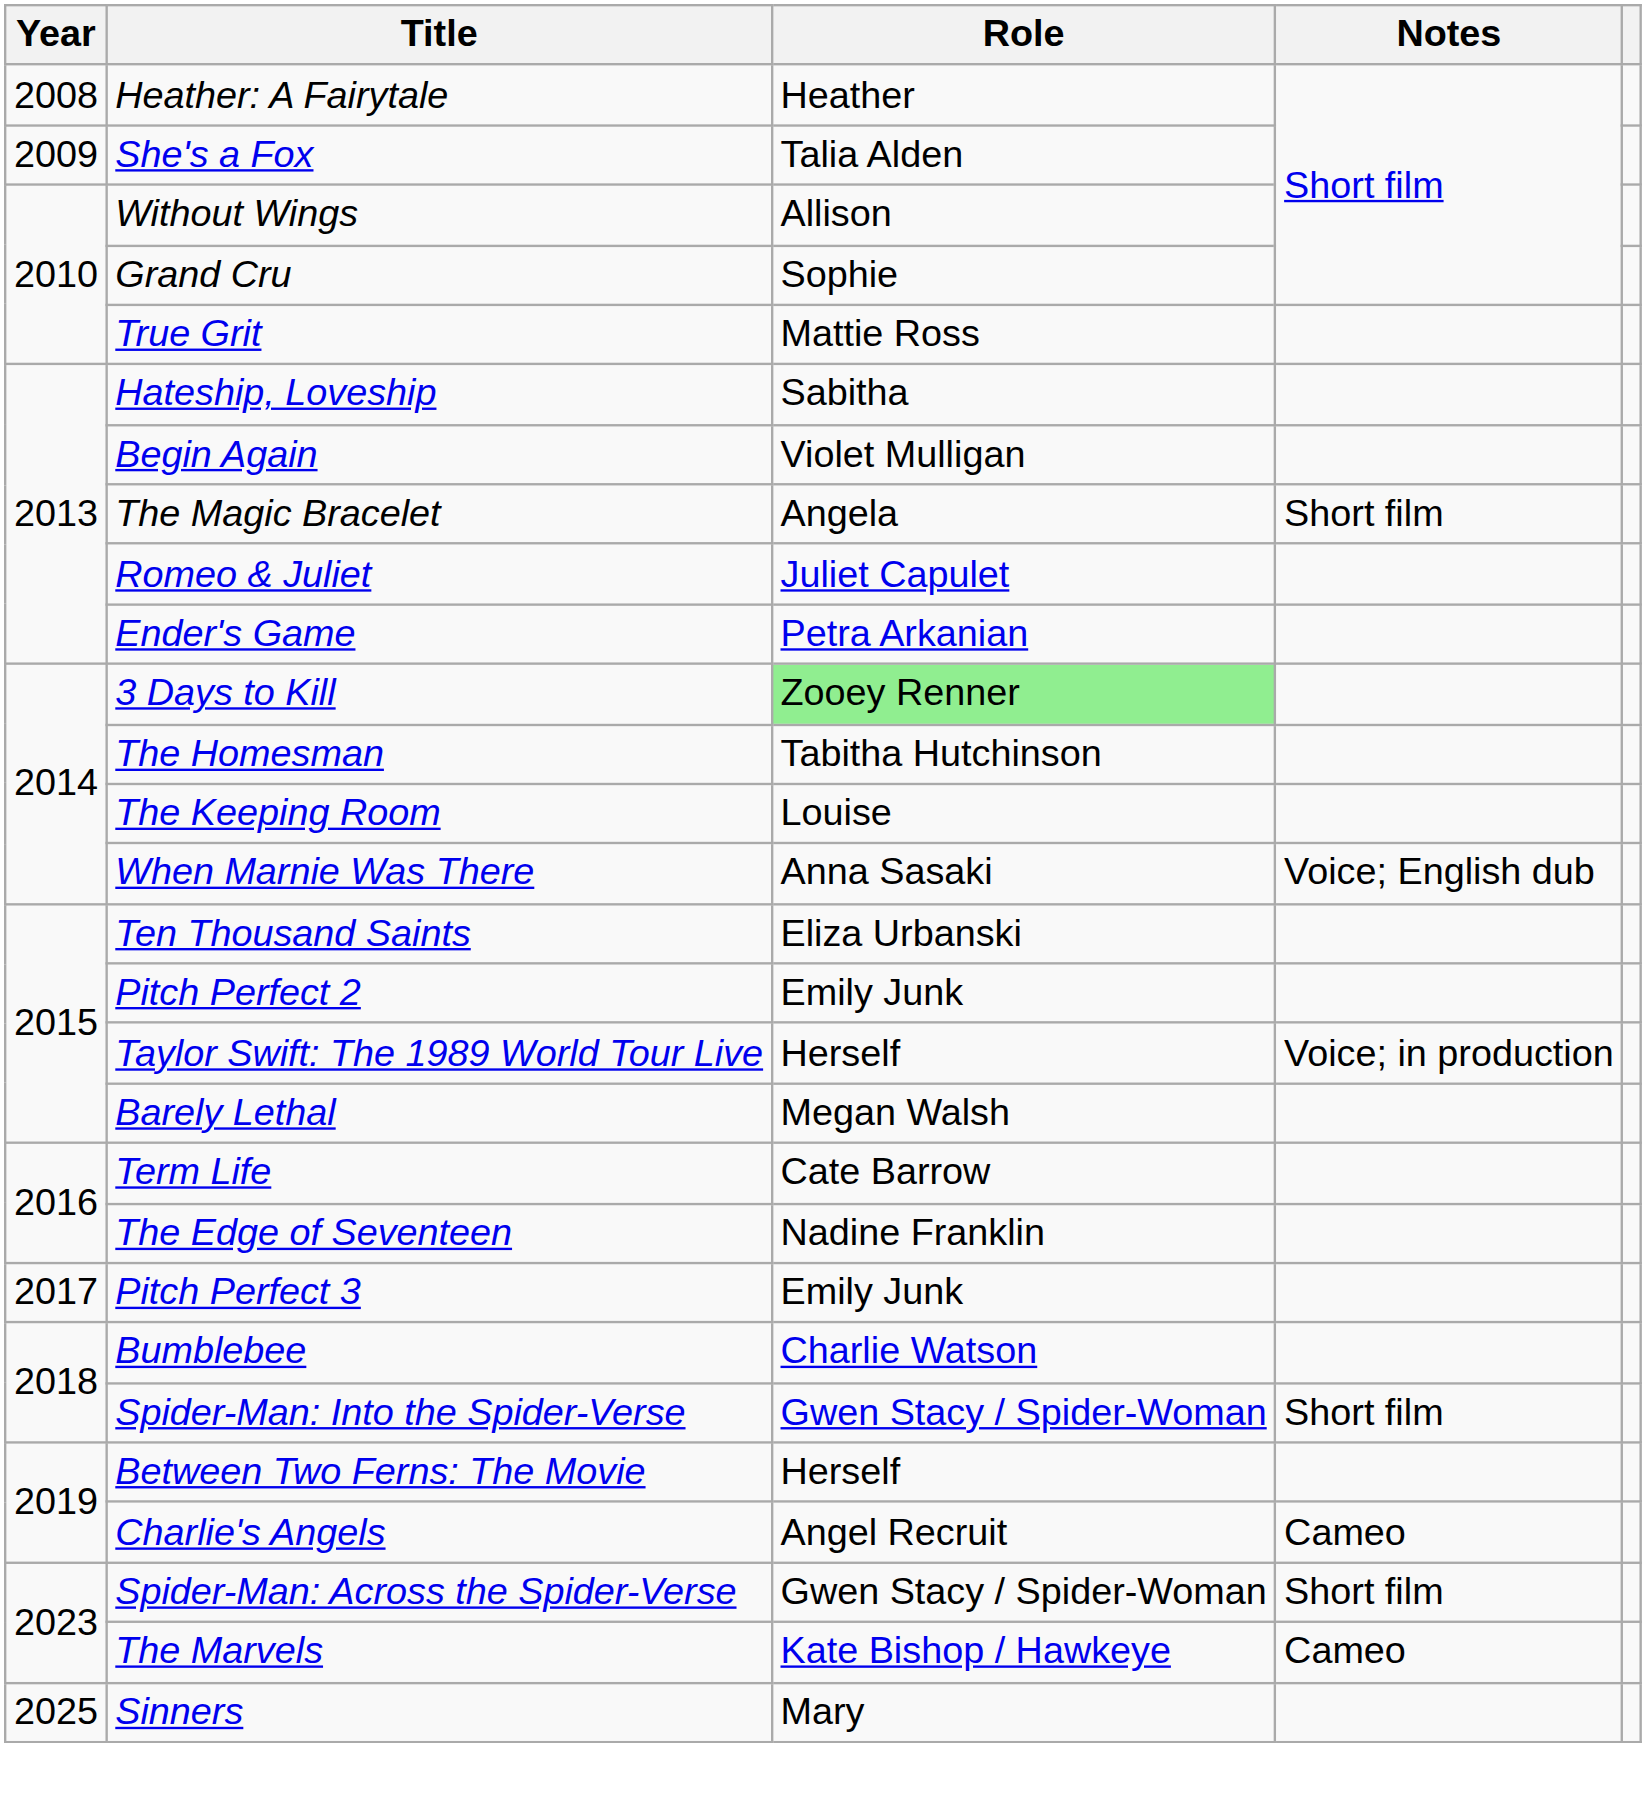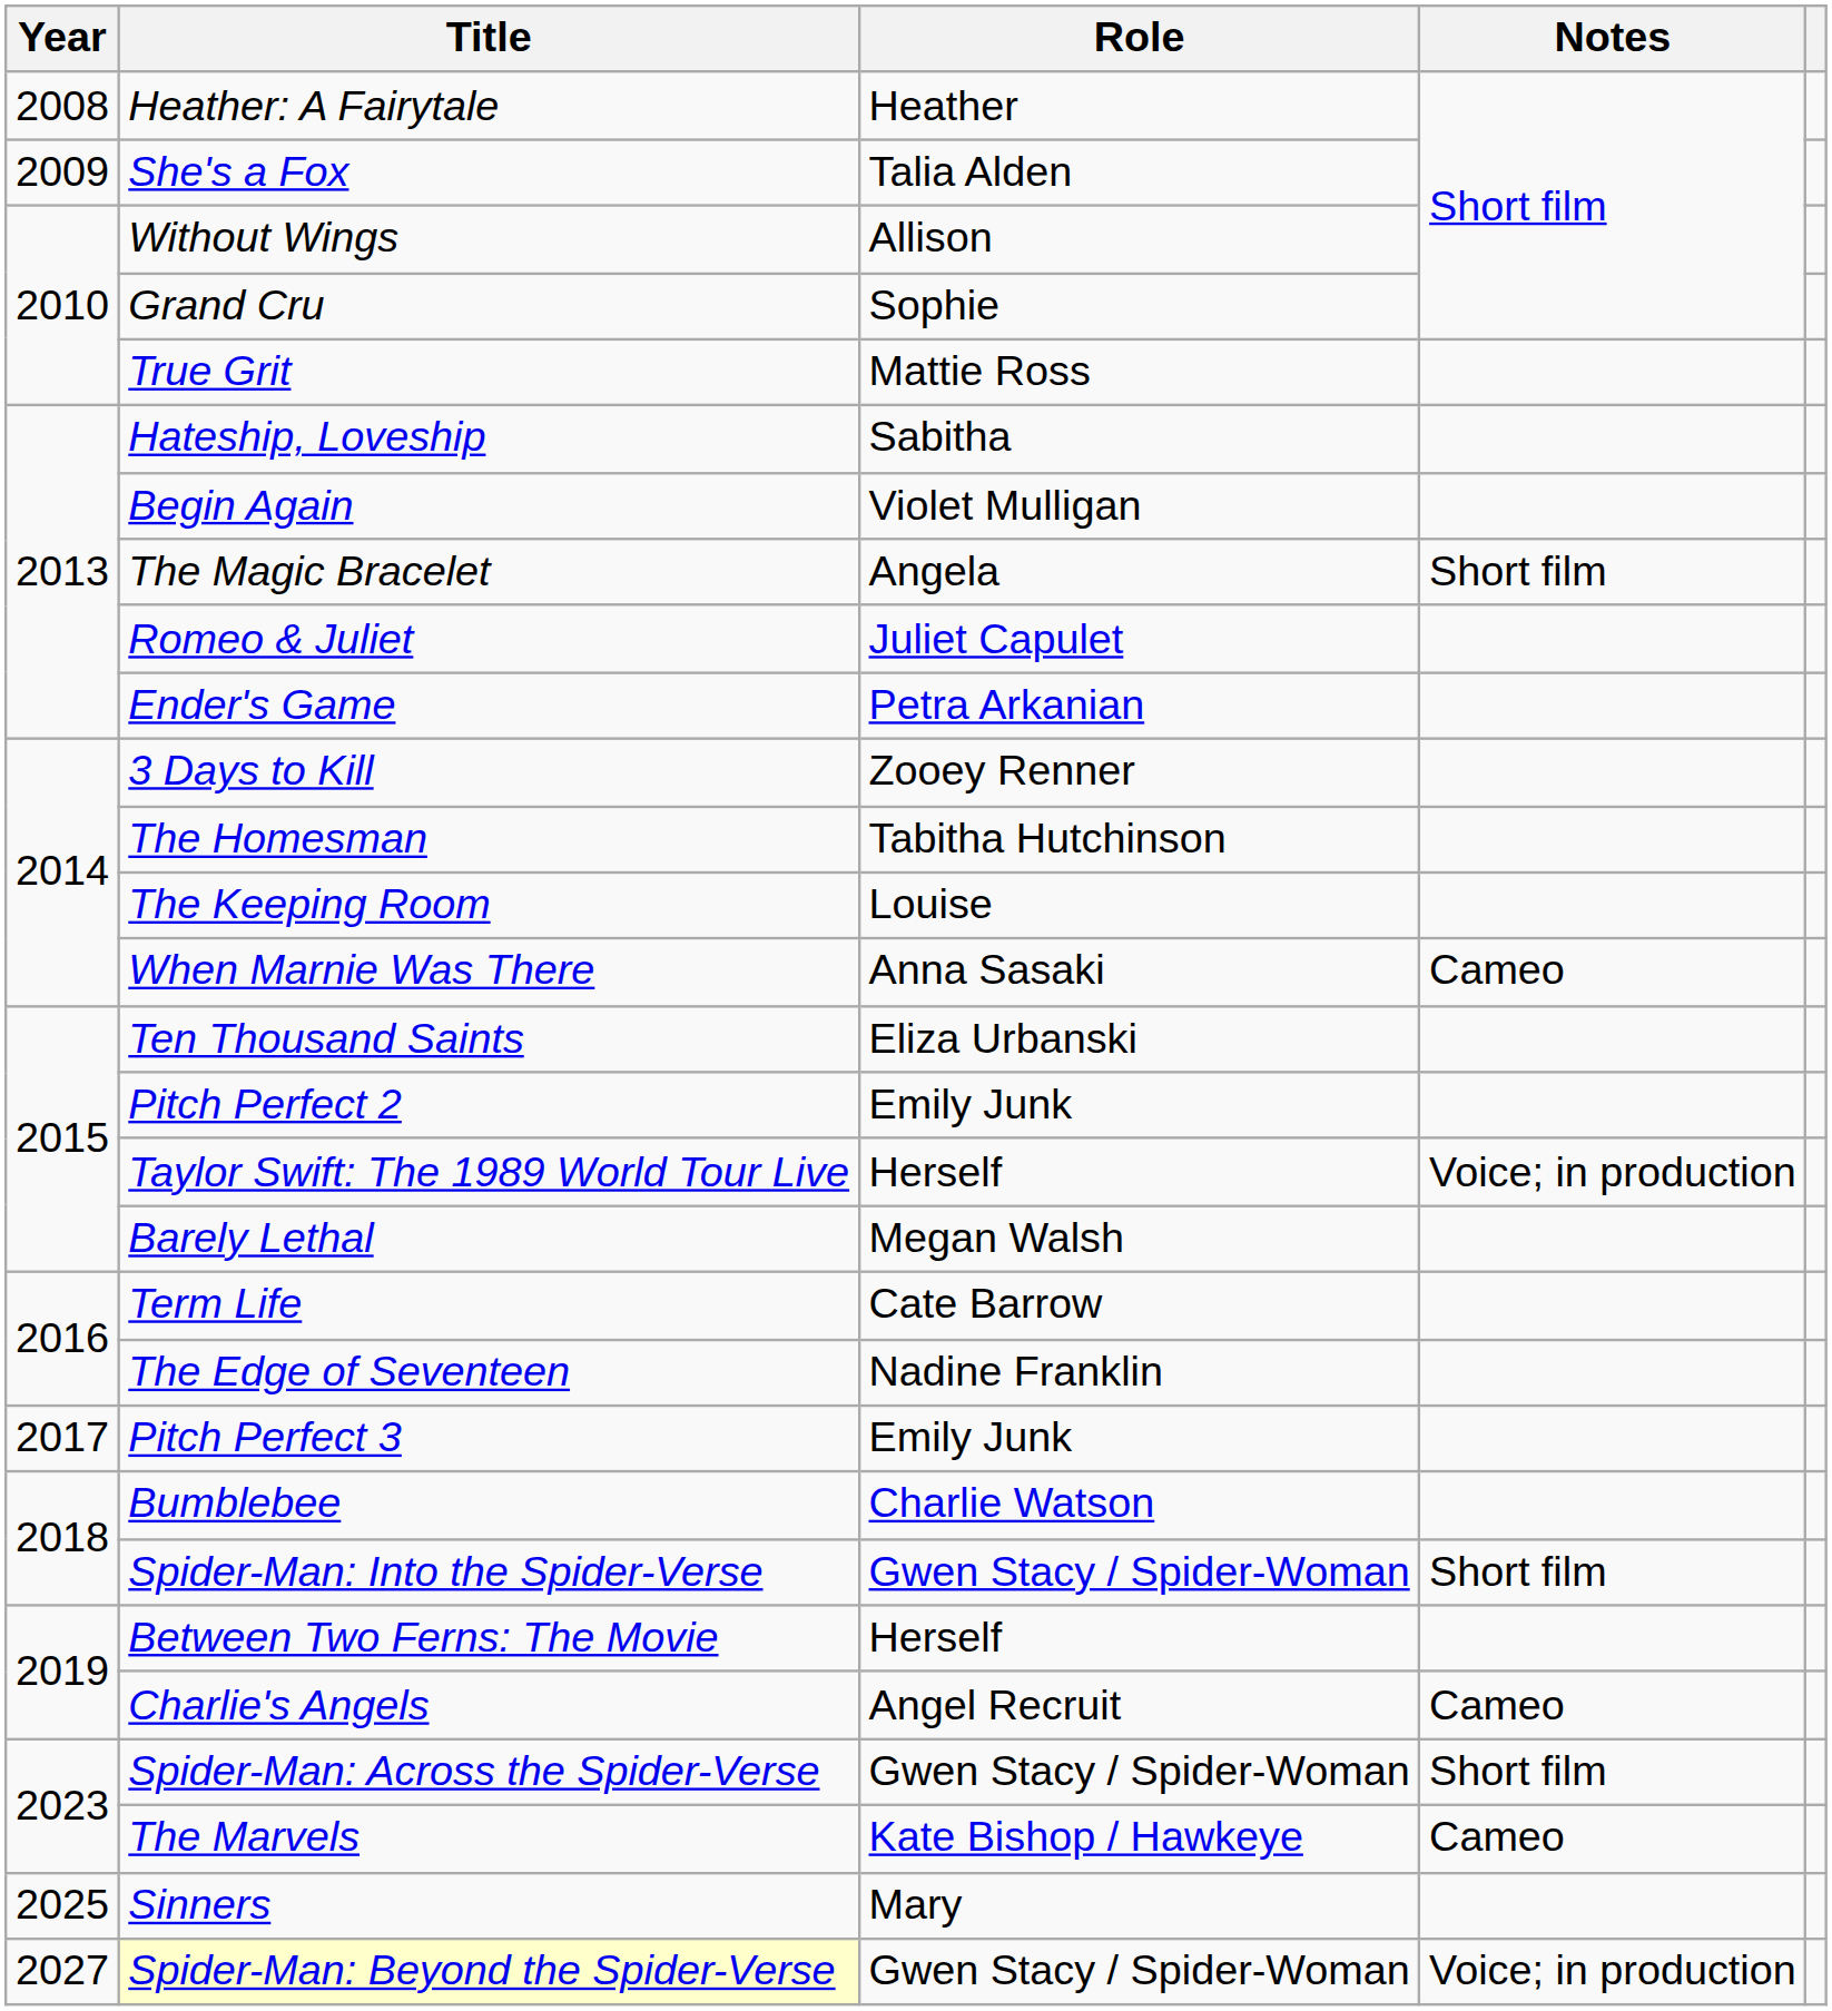3 Days to Kill | Role: lightgreen background -> no background
When Marnie Was There | Notes: Voice; English dub -> Cameo
+ row: 2027 | Spider-Man: Beyond the Spider-Verse | Gwen Stacy / Spider-Woman | Voice; in production
